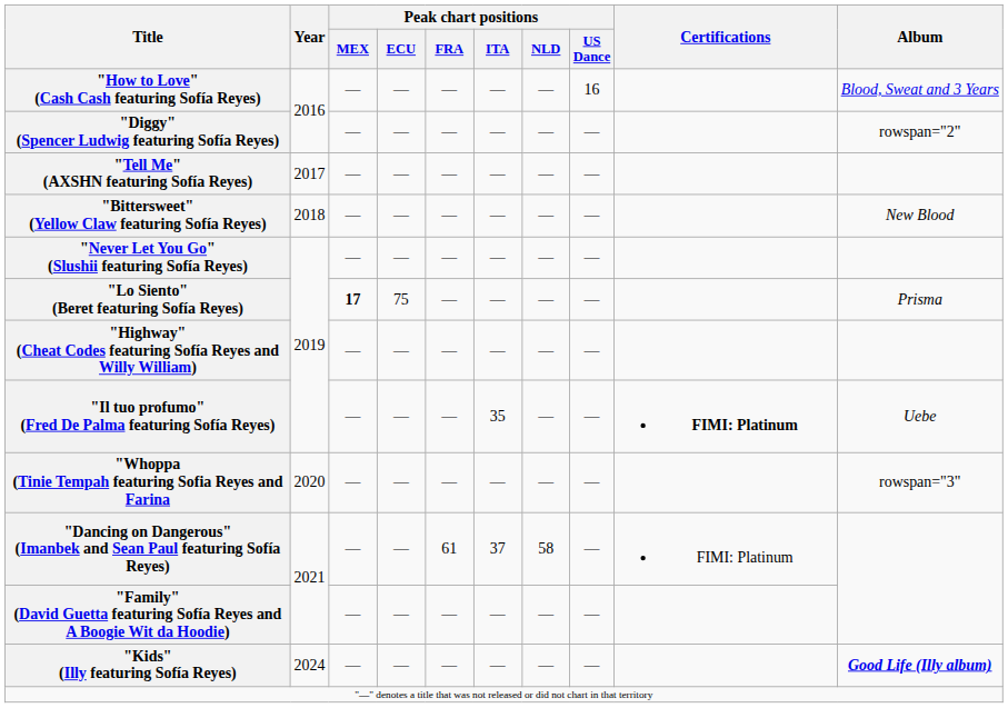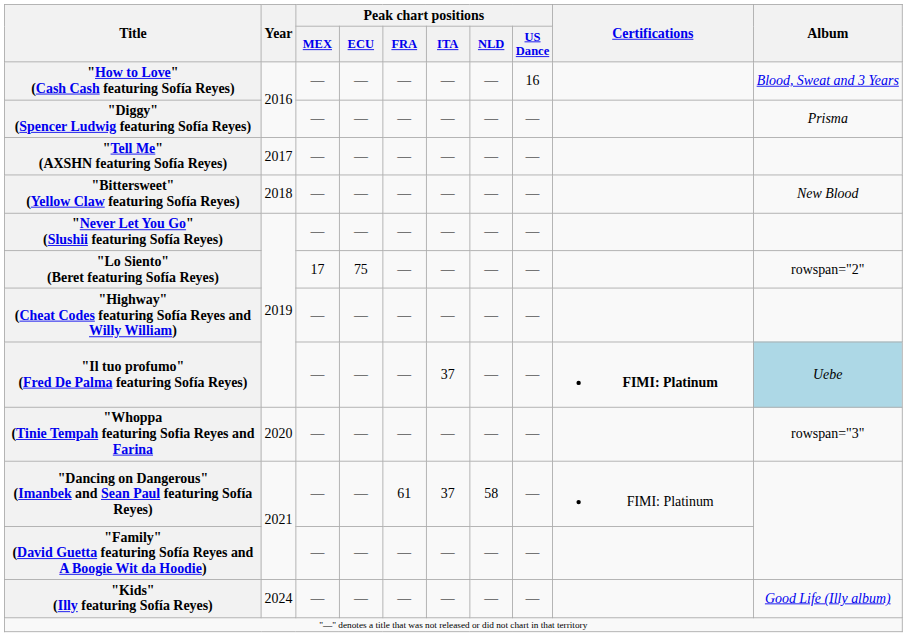"Diggy" (Spencer Ludwig featuring Sofía Reyes) | Album: rowspan="2" -> Prisma
"Lo Siento" (Beret featuring Sofía Reyes) | Peak chart positions / MEX: bold -> normal
"Lo Siento" (Beret featuring Sofía Reyes) | Album: Prisma -> rowspan="2"
"Il tuo profumo" (Fred De Palma featuring Sofía Reyes) | Peak chart positions / ITA: 35 -> 37
"Il tuo profumo" (Fred De Palma featuring Sofía Reyes) | Album: no background -> lightblue background
"Kids" (Illy featuring Sofía Reyes) | Album: bold -> normal
